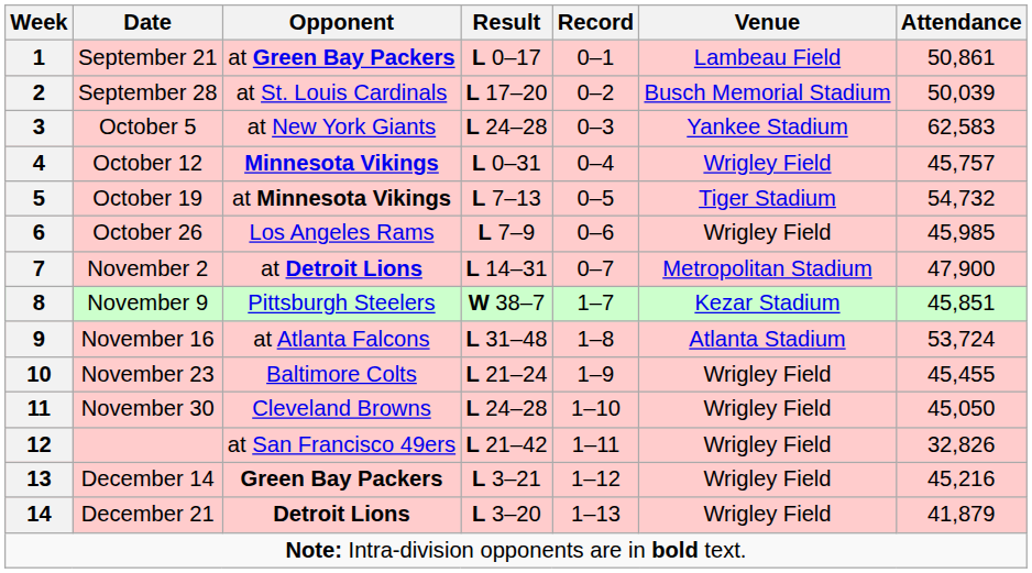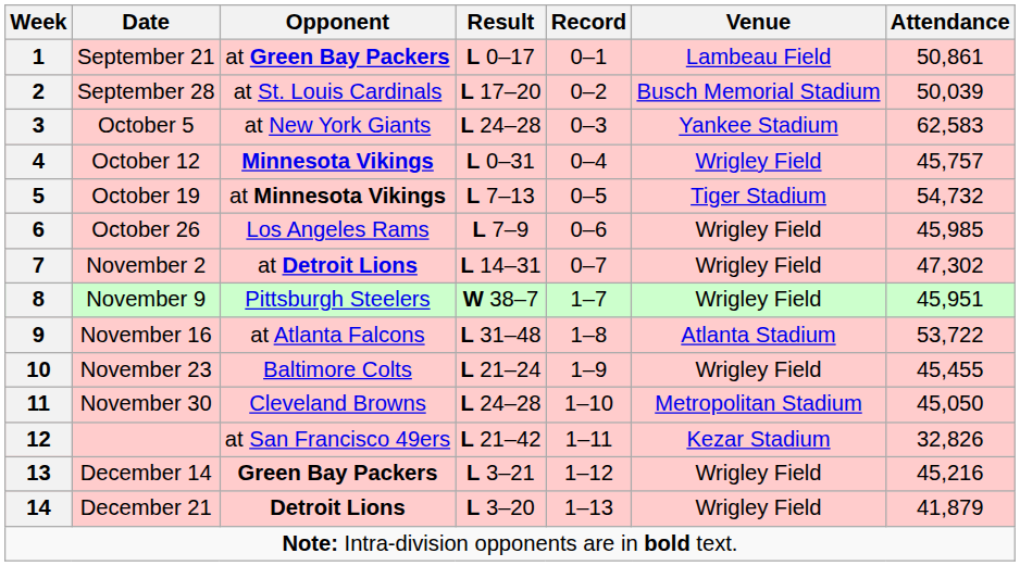7 | Venue: Metropolitan Stadium -> Wrigley Field
7 | Attendance: 47,900 -> 47,302
8 | Venue: Kezar Stadium -> Wrigley Field
8 | Attendance: 45,851 -> 45,951
9 | Attendance: 53,724 -> 53,722
11 | Venue: Wrigley Field -> Metropolitan Stadium
12 | Venue: Wrigley Field -> Kezar Stadium
